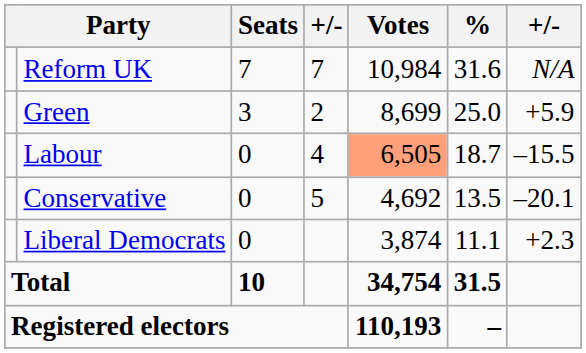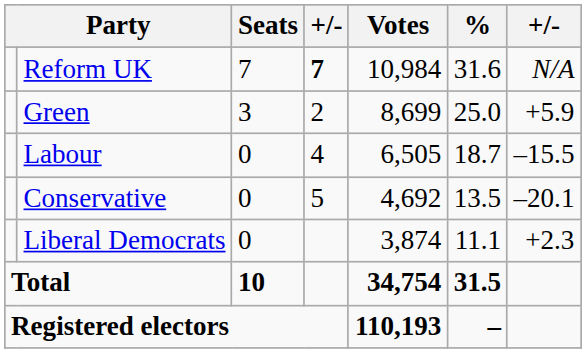Reform UK | column 4: normal -> bold
Labour | Votes: lightsalmon background -> no background
